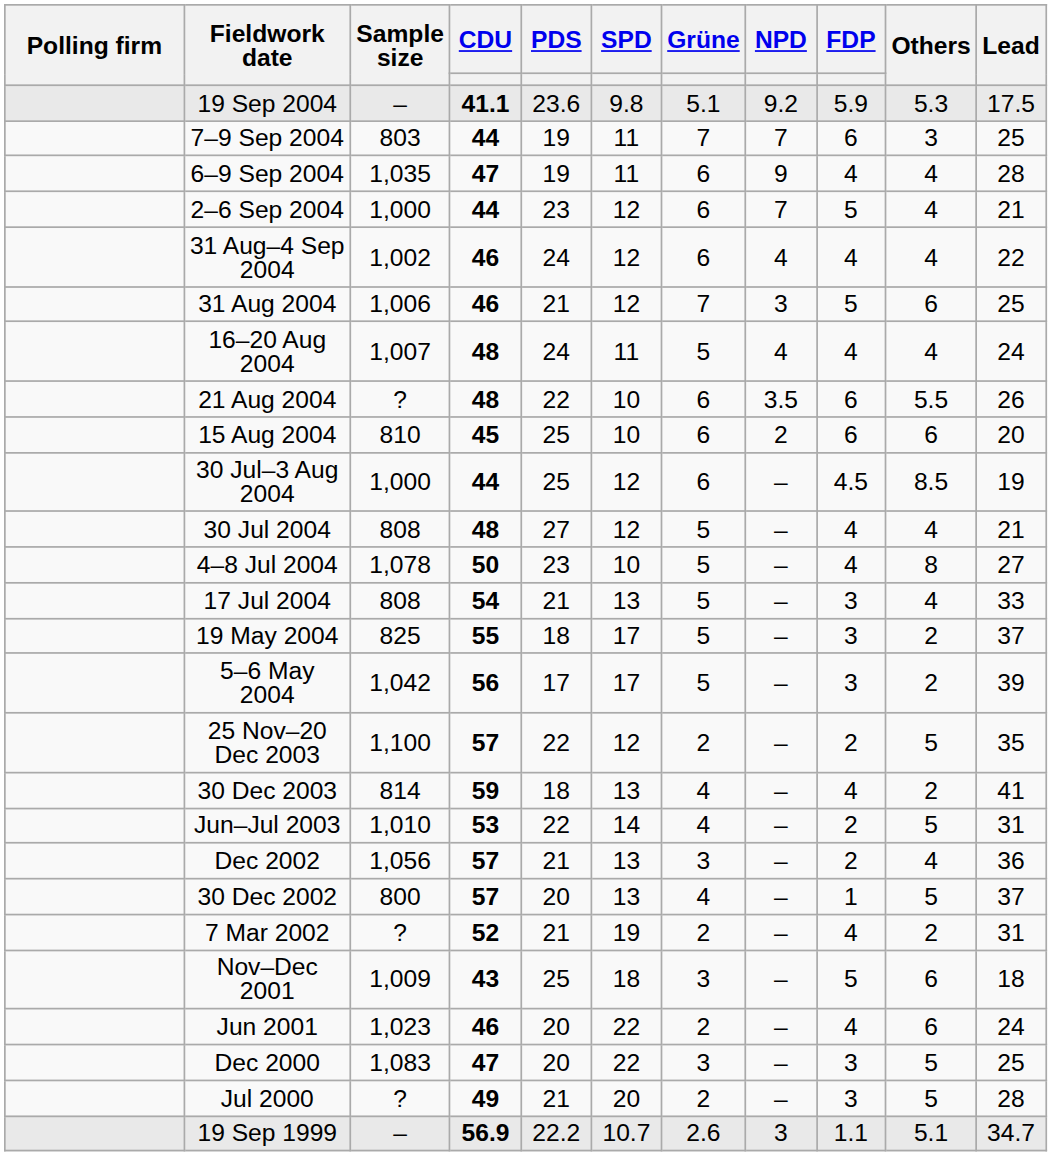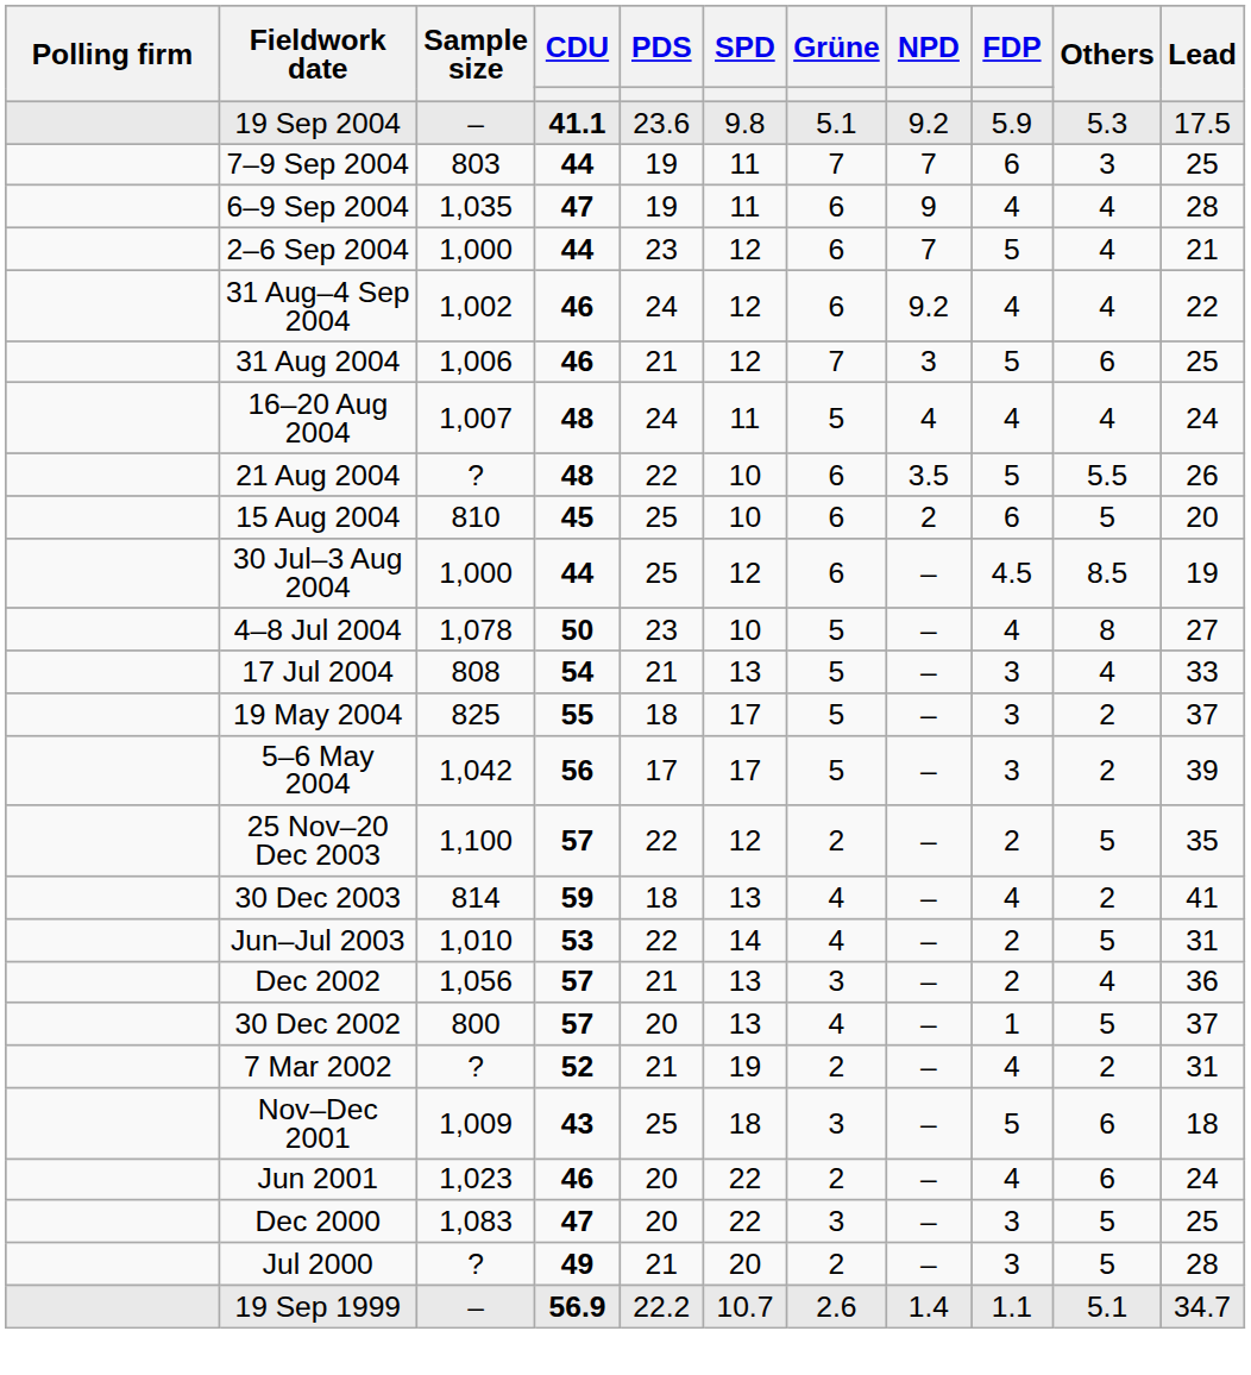31 Aug–4 Sep 2004 | NPD: 4 -> 9.2
21 Aug 2004 | FDP: 6 -> 5
15 Aug 2004 | Others: 6 -> 5
- row: 30 Jul 2004 | 808 | 48 | 27 | 12 | 5 | – | 4 | 4 | 21
19 Sep 1999 | NPD: 3 -> 1.4
